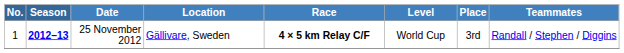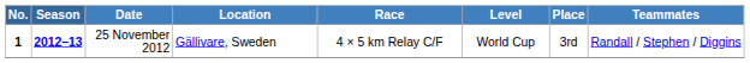25 November 2012 | No.: normal -> bold
25 November 2012 | Race: bold -> normal
